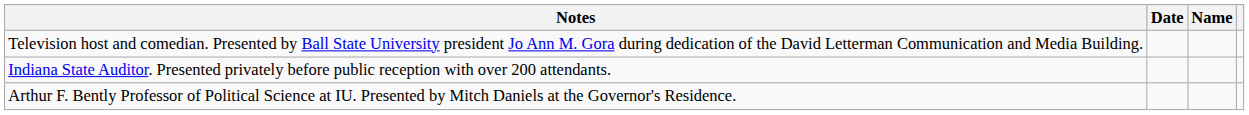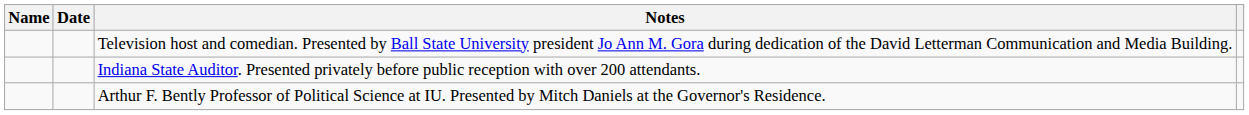columns swapped: Name <-> Notes
